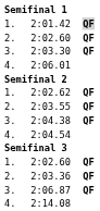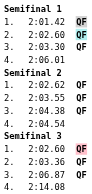2. / 2:02.60 | column 3: no background -> paleturquoise background
1. / 2:02.60 | column 3: no background -> pink background
